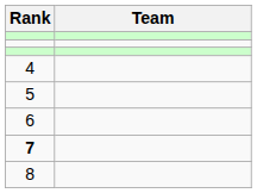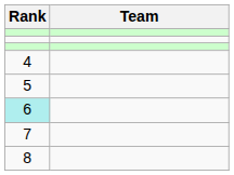row 7 | Rank: no background -> paleturquoise background
row 8 | Rank: bold -> normal
